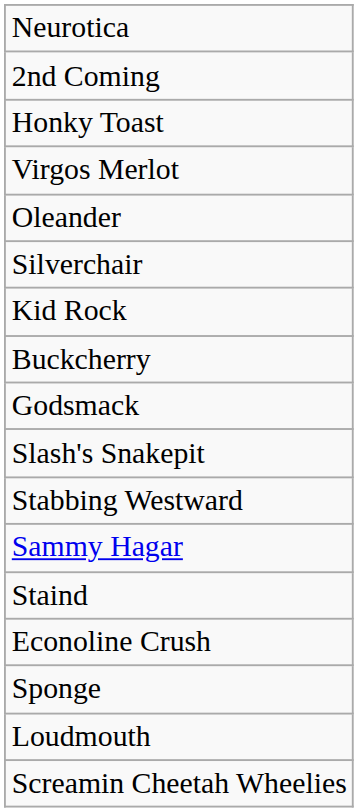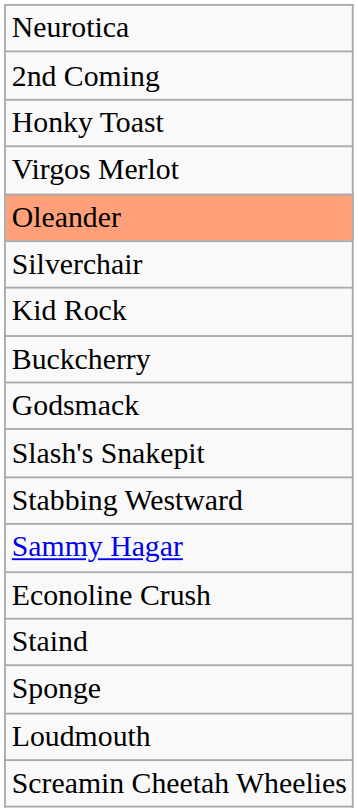row 5 | column 1: no background -> lightsalmon background
row 13 | column 1: Staind -> Econoline Crush
row 14 | column 1: Econoline Crush -> Staind
